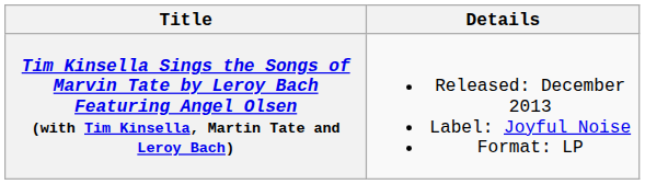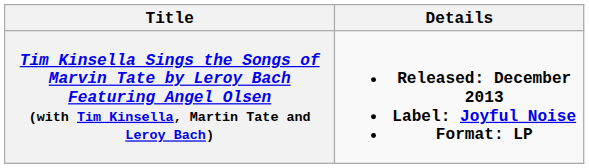row 2 | Details: normal -> bold
